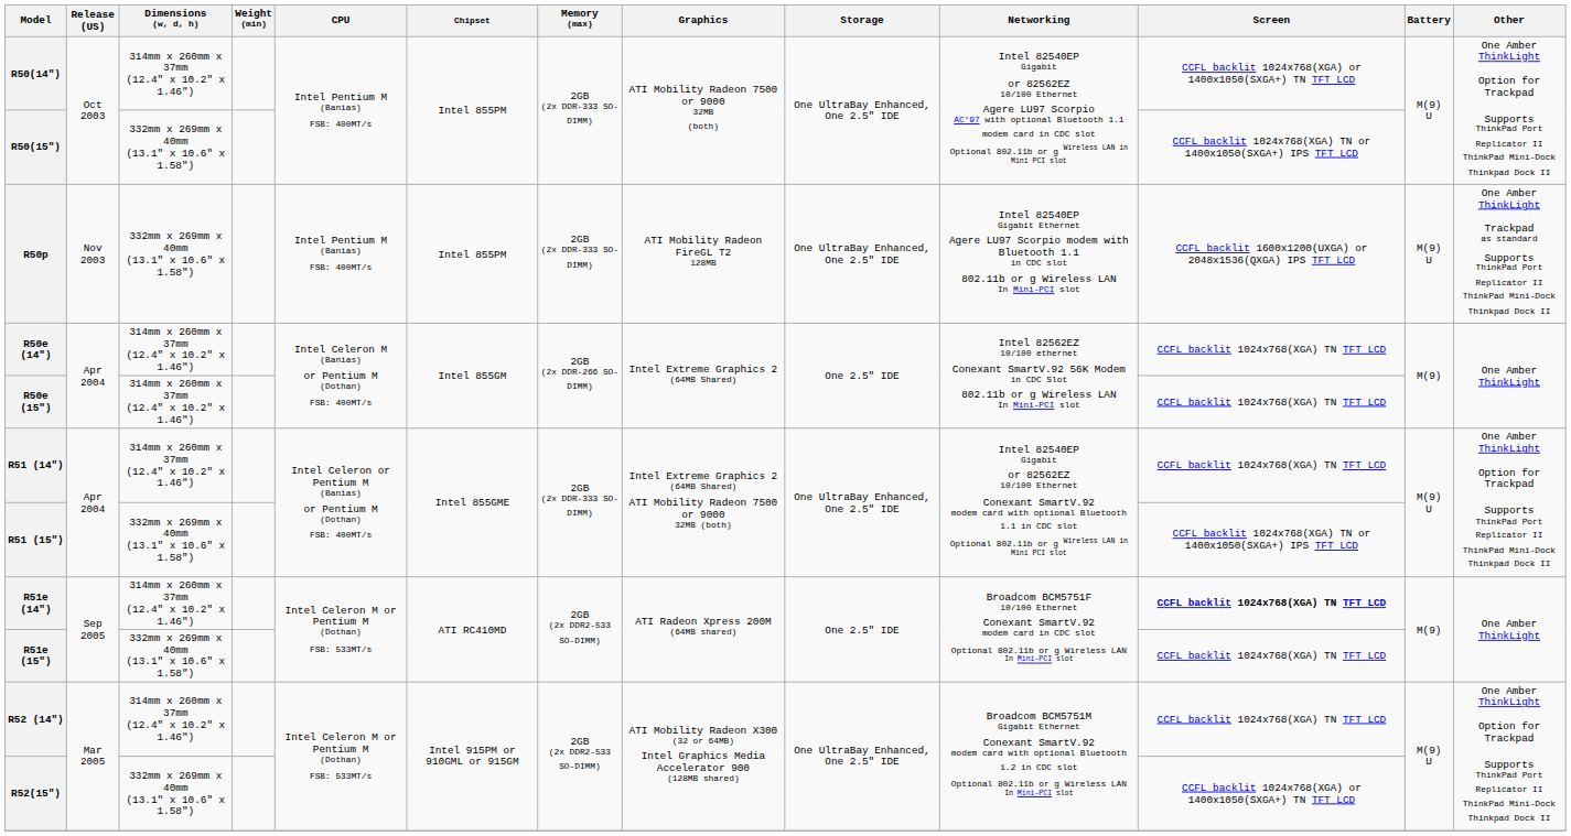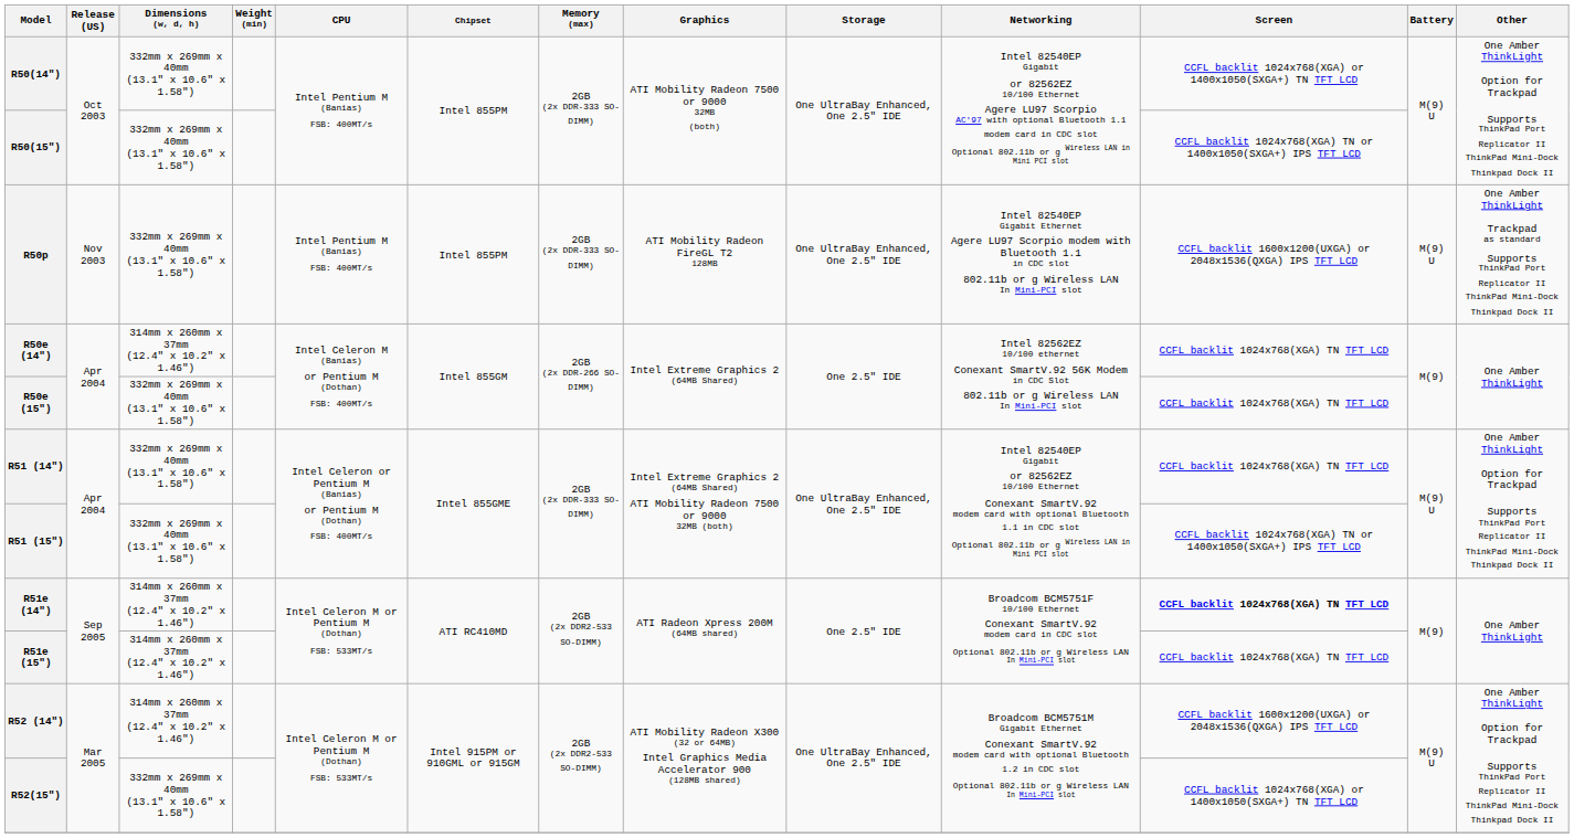R50(14") | Dimensions (w, d, h): 314mm x 260mm x 37mm (12.4" x 10.2" x 1.46") -> 332mm x 269mm x 40mm (13.1" x 10.6" x 1.58")
R50e (15") | Dimensions (w, d, h): 314mm x 260mm x 37mm (12.4" x 10.2" x 1.46") -> 332mm x 269mm x 40mm (13.1" x 10.6" x 1.58")
R51 (14") | Dimensions (w, d, h): 314mm x 260mm x 37mm (12.4" x 10.2" x 1.46") -> 332mm x 269mm x 40mm (13.1" x 10.6" x 1.58")
R51e (15") | Dimensions (w, d, h): 332mm x 269mm x 40mm (13.1" x 10.6" x 1.58") -> 314mm x 260mm x 37mm (12.4" x 10.2" x 1.46")
R52 (14") | Screen: CCFL backlit 1024x768(XGA) TN TFT LCD -> CCFL backlit 1600x1200(UXGA) or 2048x1536(QXGA) IPS TFT LCD
